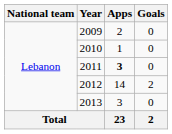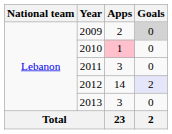2009 | Goals: no background -> lightgrey background
2010 | Apps: no background -> pink background
2011 | Apps: bold -> normal
2012 | Goals: no background -> lavender background
